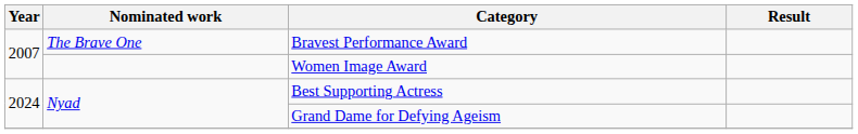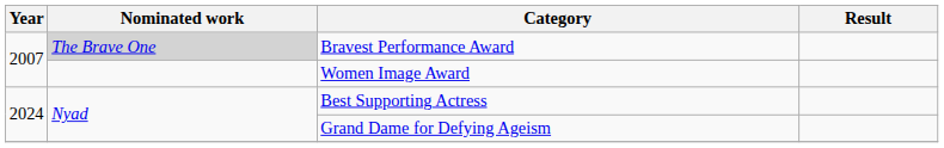Bravest Performance Award | Nominated work: no background -> lightgrey background
